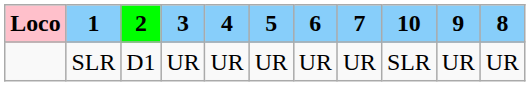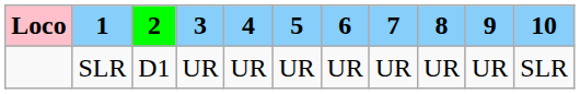columns swapped: 8 <-> 10
